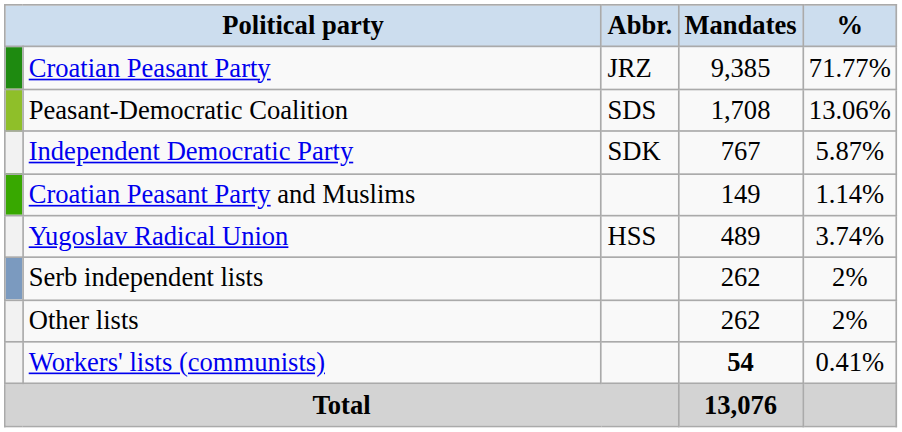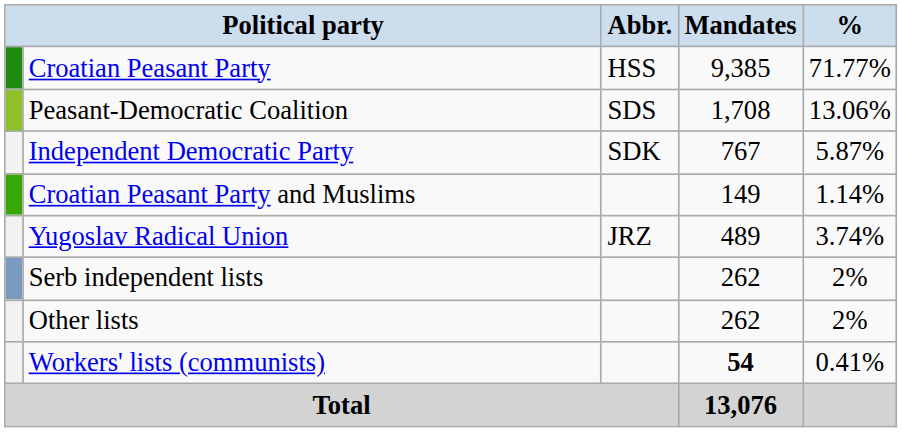Croatian Peasant Party | Abbr.: JRZ -> HSS
Yugoslav Radical Union | Abbr.: HSS -> JRZ
